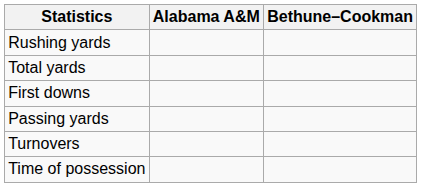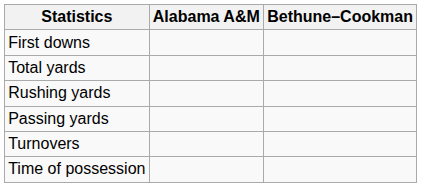rows swapped: First downs <-> Rushing yards
